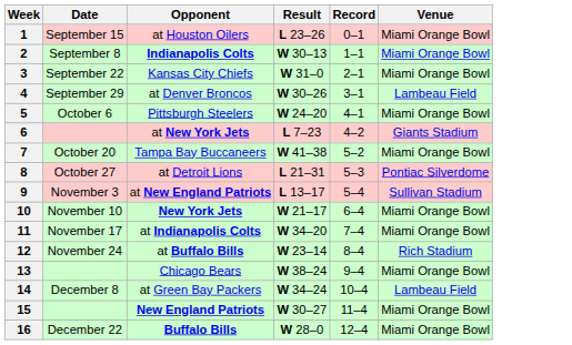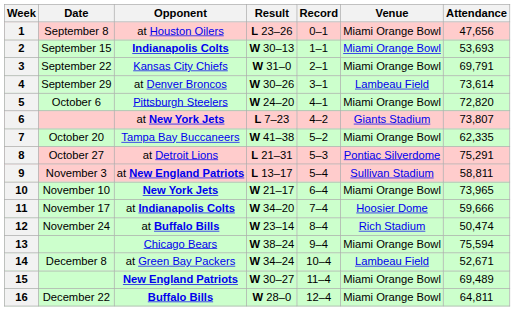+ column: Attendance | 47,656 | 53,693 | 69,791 | 73,614 | 72,820 | 73,807 | 62,335 | 75,291 | 58,811 | 73,965 | 59,666 | 50,474 | 75,594 | 52,671 | 69,489 | 64,811
1 | Date: September 15 -> September 8
2 | Date: September 8 -> September 15
11 | Venue: Miami Orange Bowl -> Hoosier Dome
